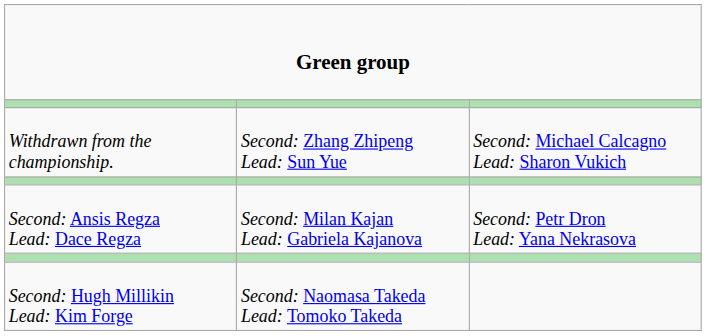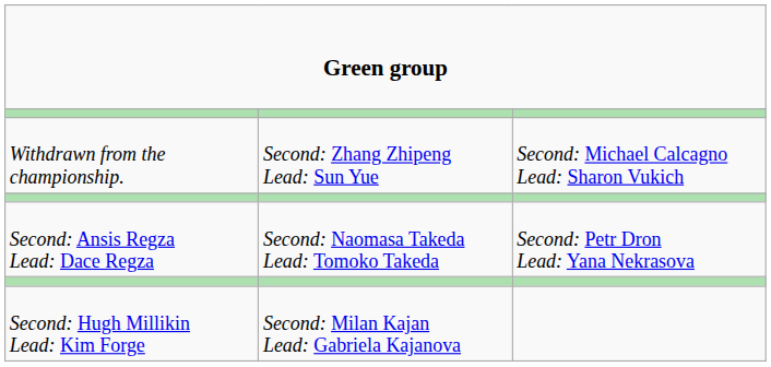Second: Ansis Regza Lead: Dace Regza | column 2: Second: Milan Kajan Lead: Gabriela Kajanova -> Second: Naomasa Takeda Lead: Tomoko Takeda
Second: Hugh Millikin Lead: Kim Forge | column 2: Second: Naomasa Takeda Lead: Tomoko Takeda -> Second: Milan Kajan Lead: Gabriela Kajanova
